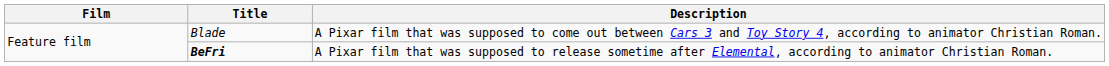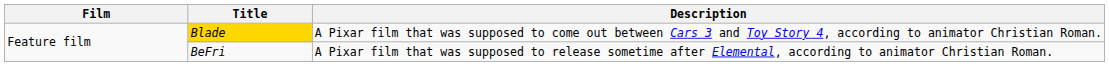Blade | Title: no background -> gold background
BeFri | Title: bold -> normal
